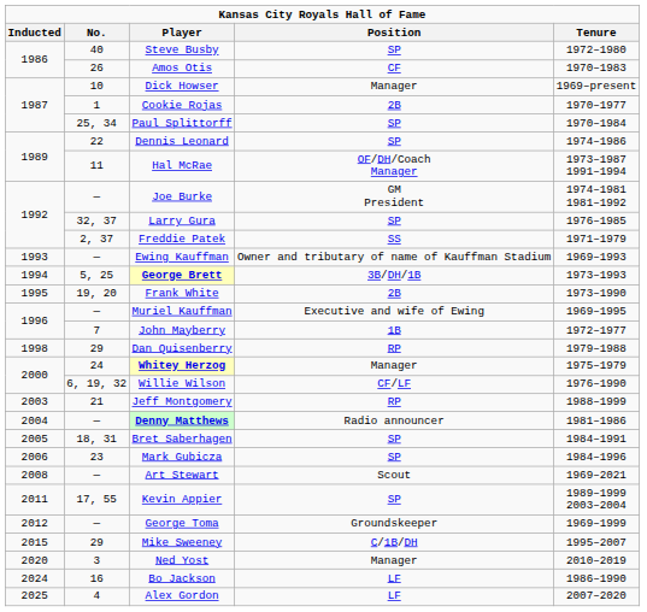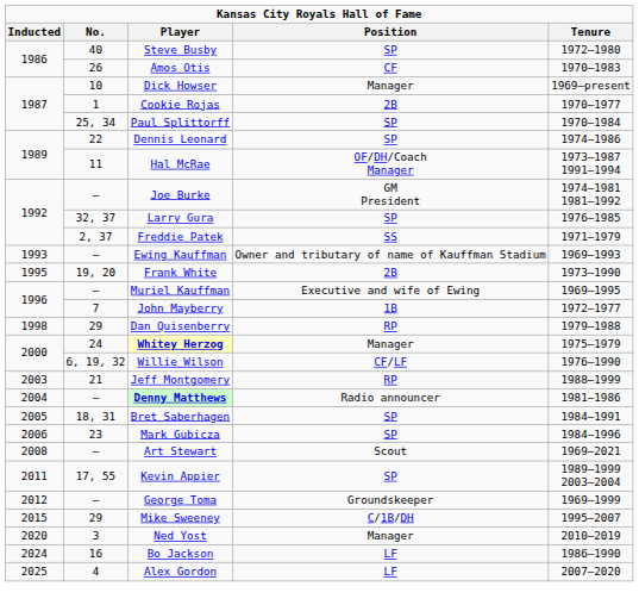- row: 1994 | 5, 25 | George Brett | 3B/DH/1B | 1973–1993
